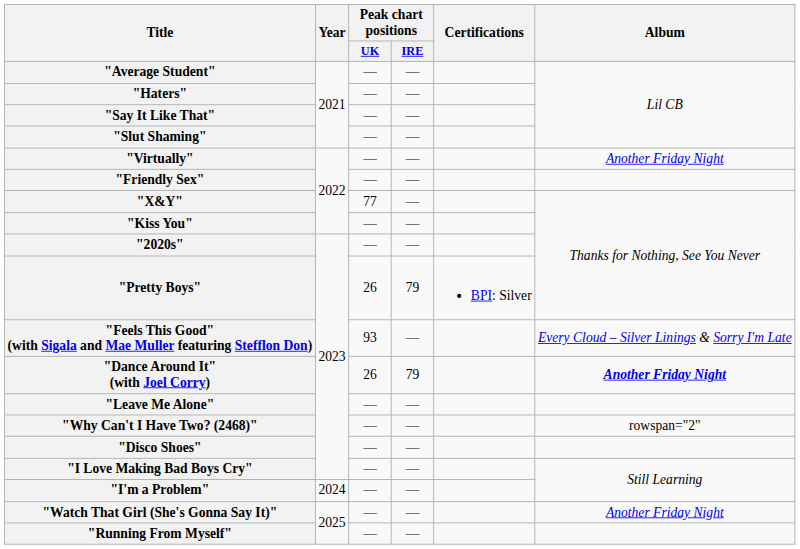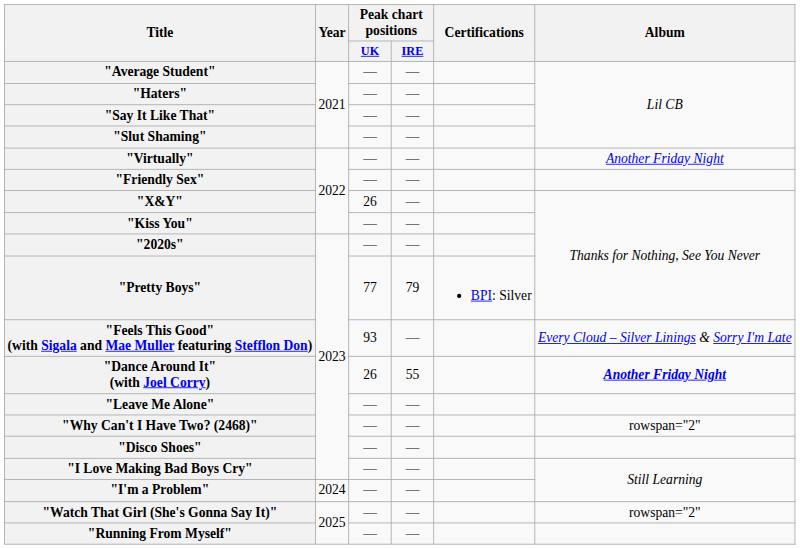"X&Y" | Peak chart positions / UK: 77 -> 26
"Pretty Boys" | Peak chart positions / UK: 26 -> 77
"Dance Around It" (with Joel Corry) | Peak chart positions / IRE: 79 -> 55
"Watch That Girl (She's Gonna Say It)" | Album: Another Friday Night -> rowspan="2"
